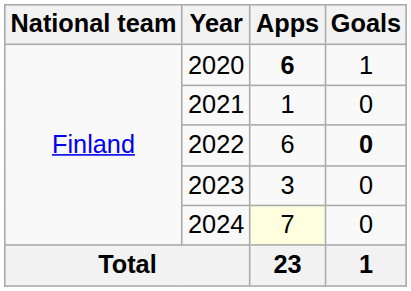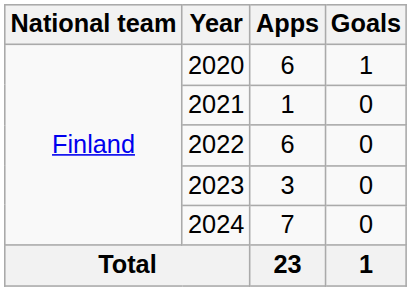2020 | Apps: bold -> normal
2022 | Goals: bold -> normal
2024 | Apps: lightyellow background -> no background
